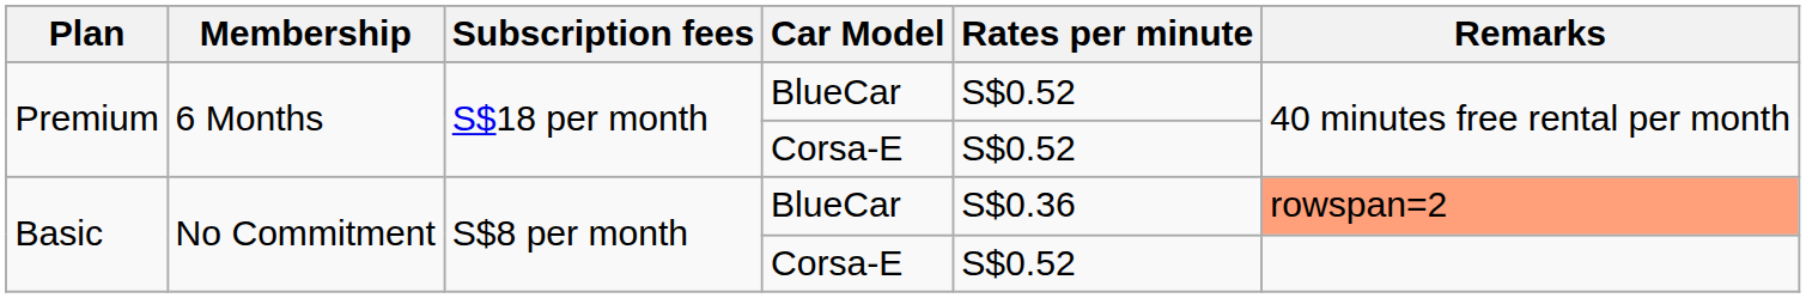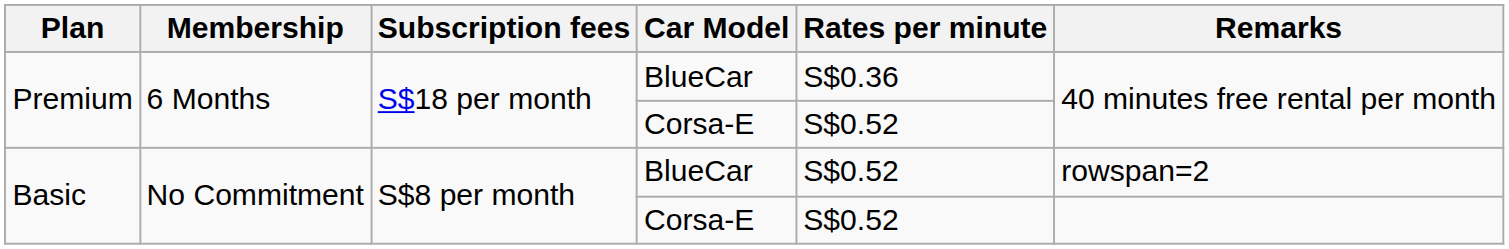Premium / BlueCar | Rates per minute: S$0.52 -> S$0.36
Basic / BlueCar | Rates per minute: S$0.36 -> S$0.52
Basic / BlueCar | Remarks: lightsalmon background -> no background
